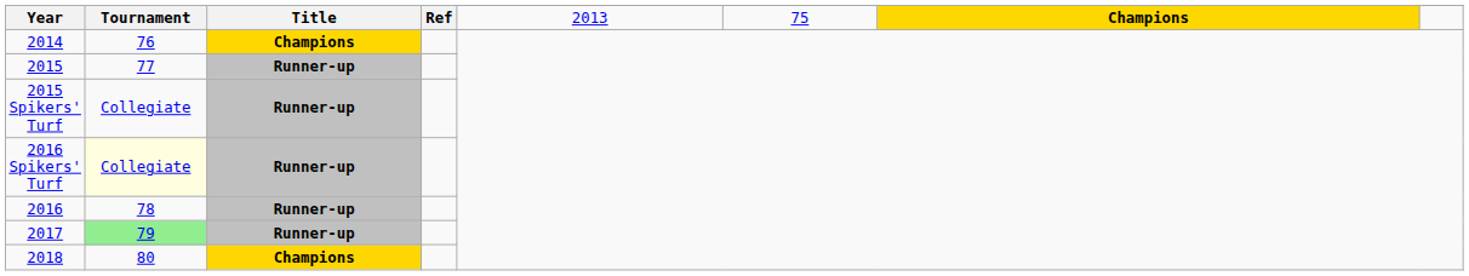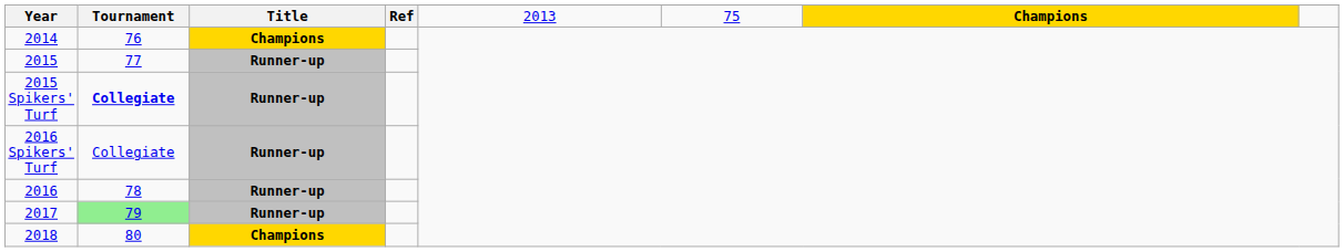2015 Spikers' Turf | Tournament: normal -> bold
2016 Spikers' Turf | Tournament: lightyellow background -> no background
